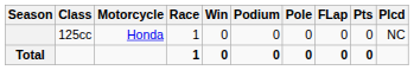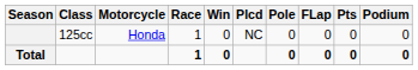columns swapped: Podium <-> Plcd
